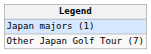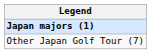row 2 | column 1: normal -> bold
